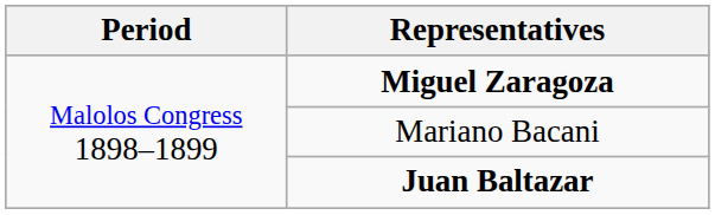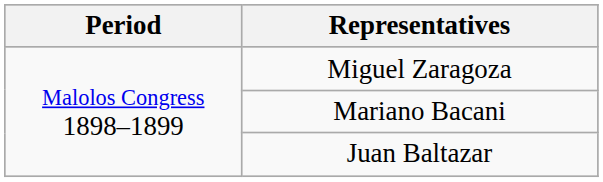Miguel Zaragoza | Representatives: bold -> normal
Juan Baltazar | Representatives: bold -> normal
